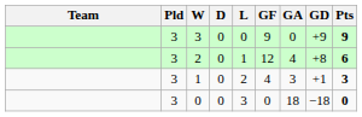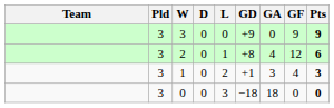columns swapped: GF <-> GD
